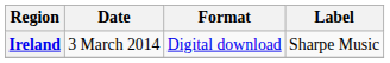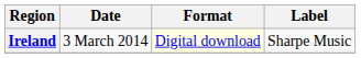Ireland | Format: no background -> lightyellow background
